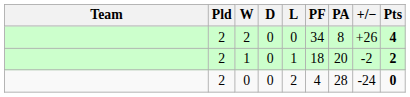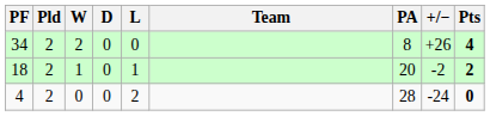columns swapped: Team <-> PF
